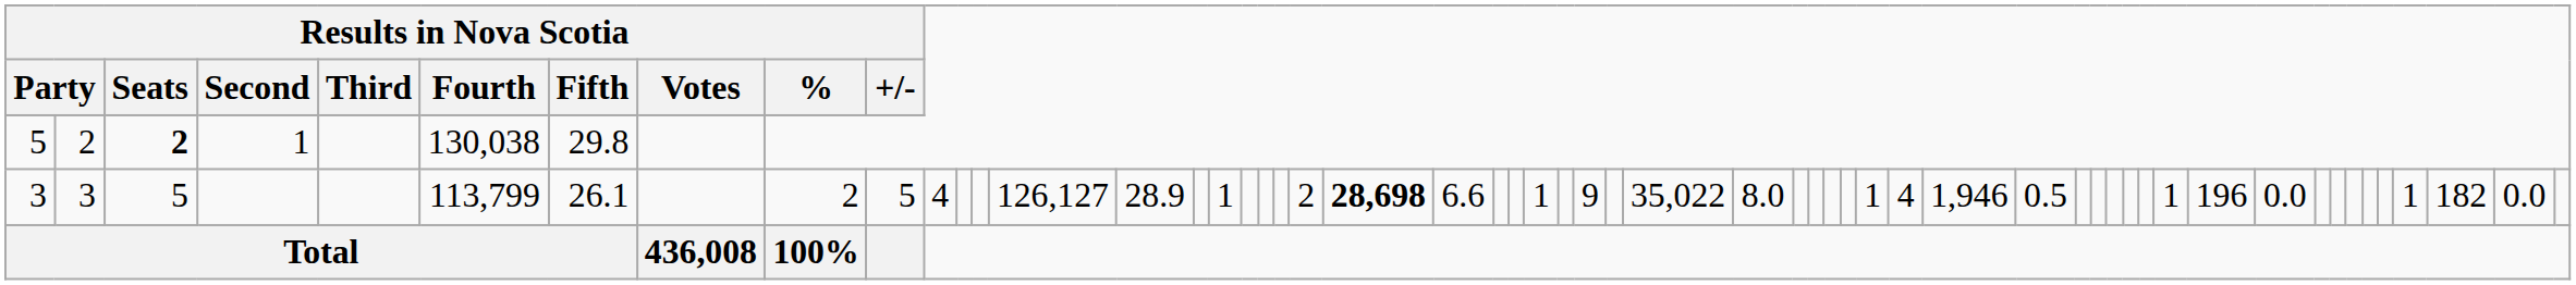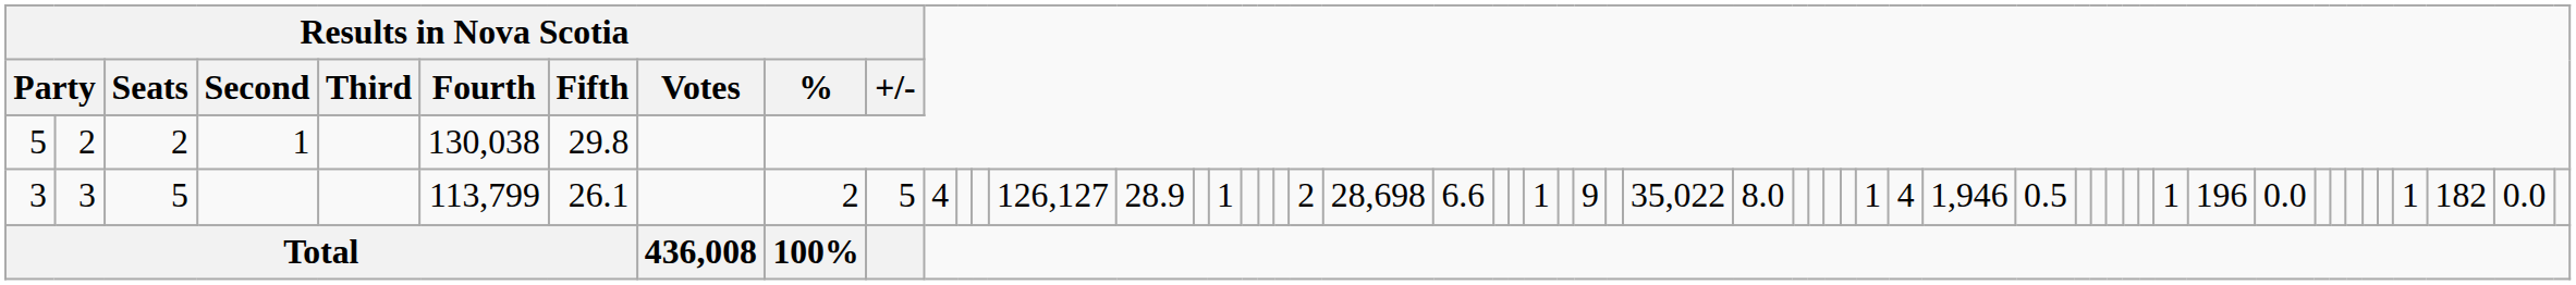row 3 | Results in Nova Scotia / Seats: bold -> normal
row 4 | column 22: bold -> normal
